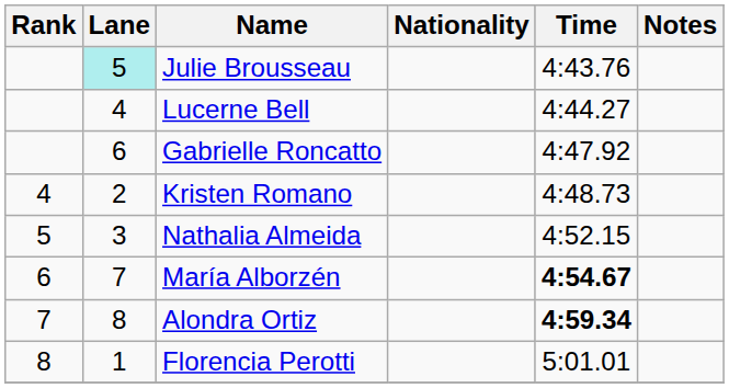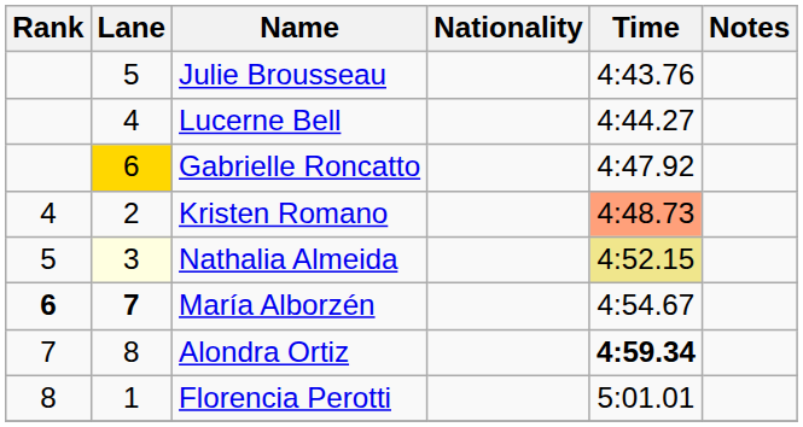Julie Brousseau | Lane: paleturquoise background -> no background
Gabrielle Roncatto | Lane: no background -> gold background
Kristen Romano | Time: no background -> lightsalmon background
Nathalia Almeida | Lane: no background -> lightyellow background
Nathalia Almeida | Time: no background -> khaki background
María Alborzén | Rank: normal -> bold
María Alborzén | Lane: normal -> bold
María Alborzén | Time: bold -> normal
